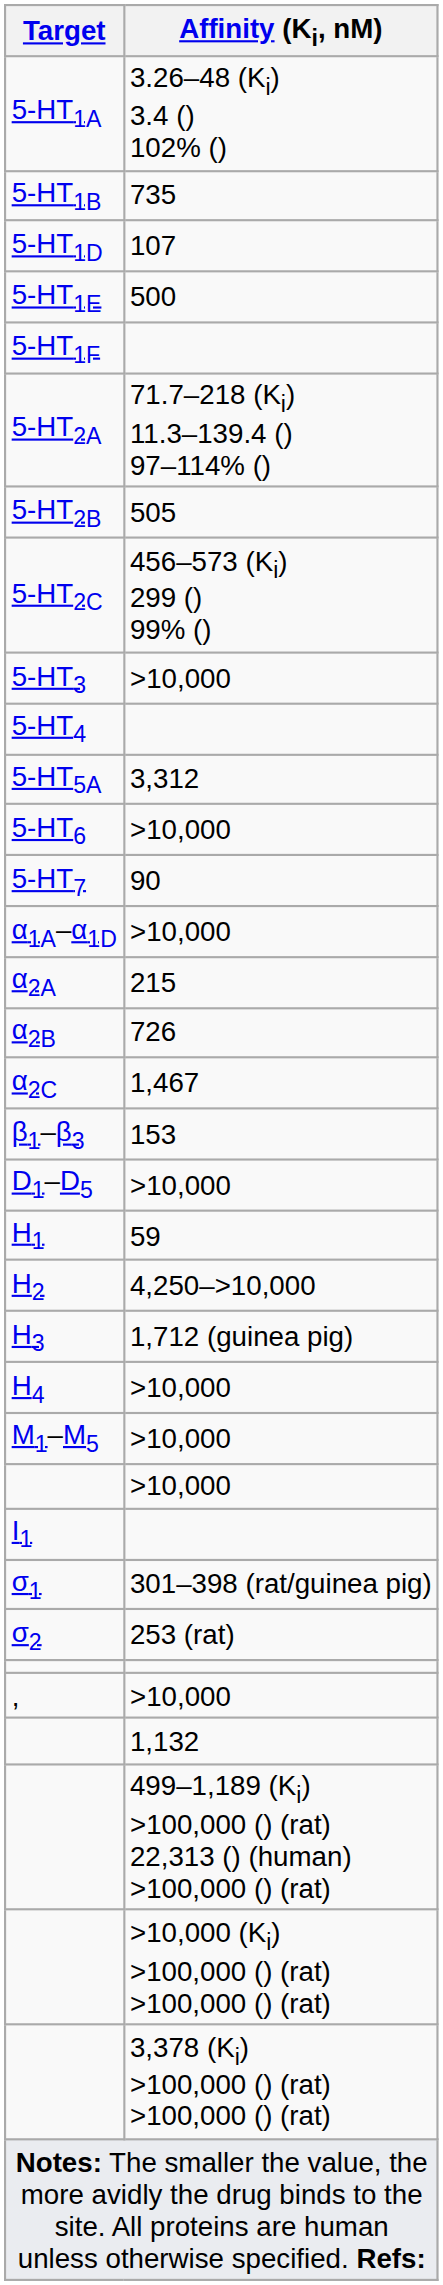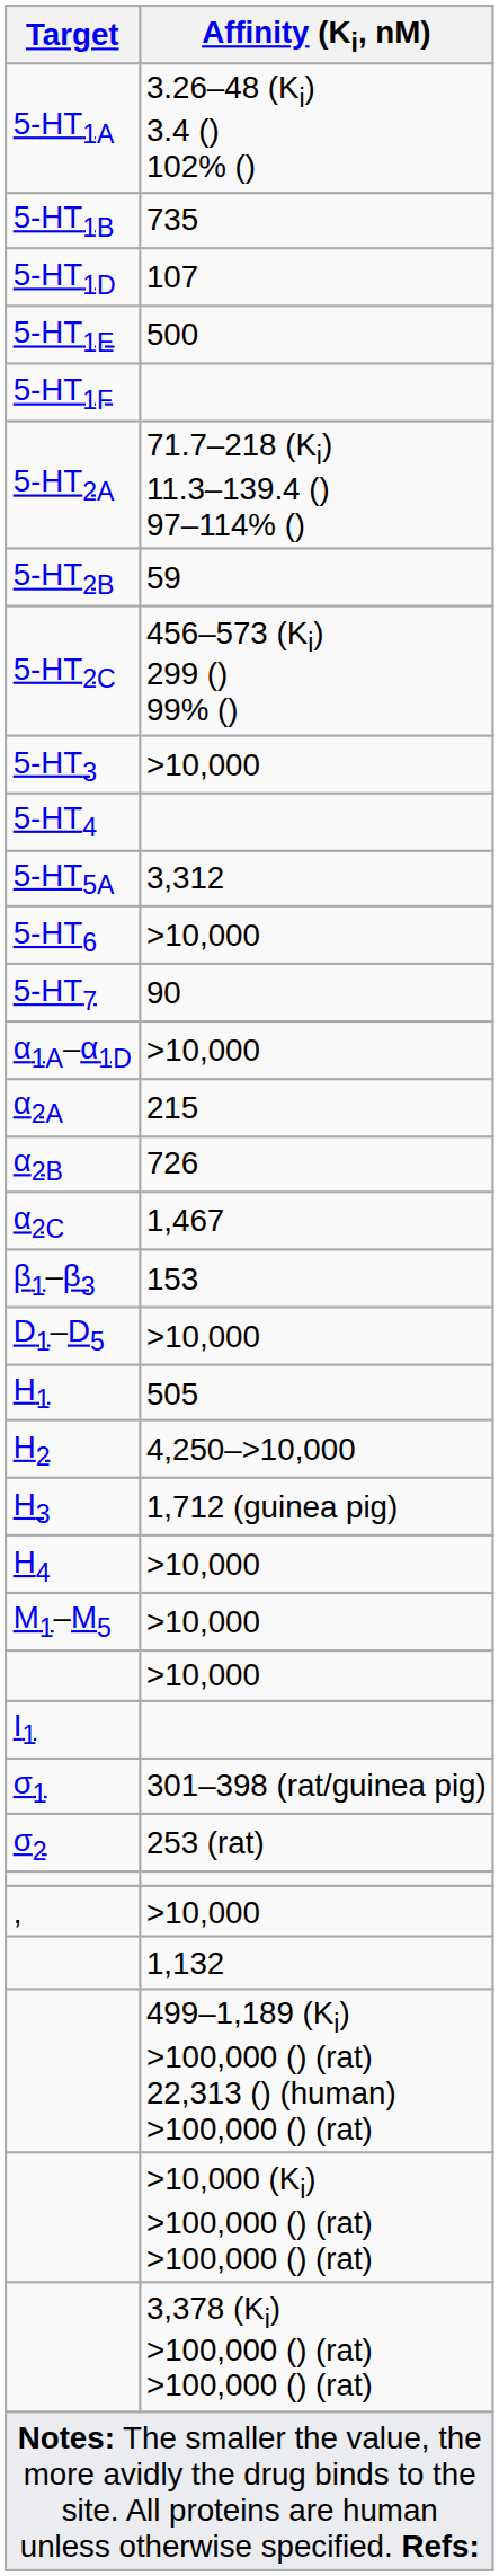row 8 | Affinity (Ki, nM): 505 -> 59
row 21 | Affinity (Ki, nM): 59 -> 505
